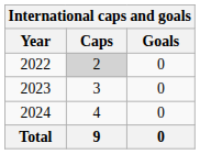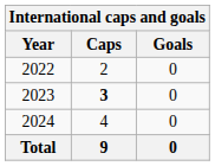2022 | Caps: lightgrey background -> no background
2023 | Caps: normal -> bold
